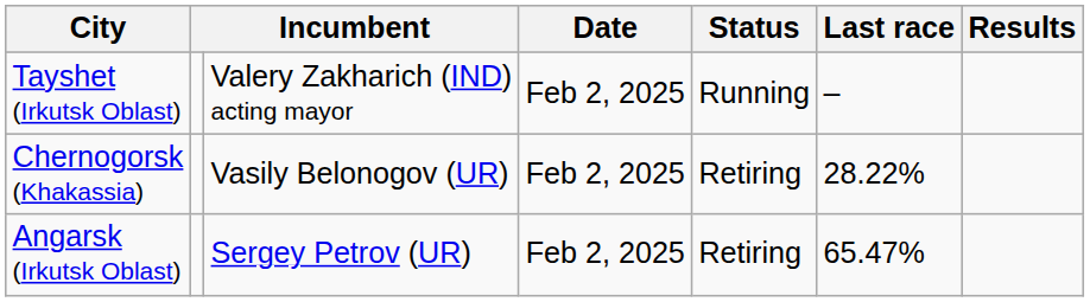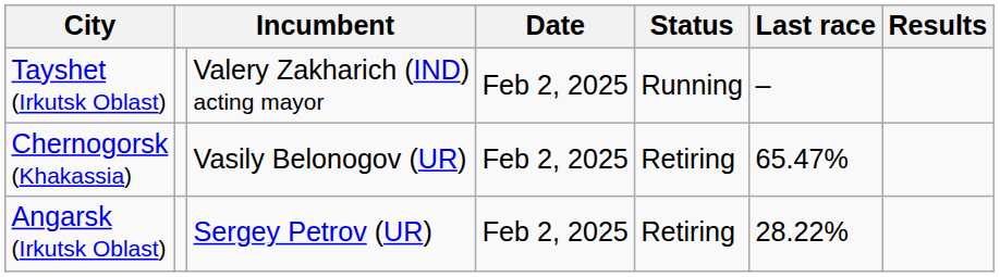Chernogorsk (Khakassia) | Last race: 28.22% -> 65.47%
Angarsk (Irkutsk Oblast) | Last race: 65.47% -> 28.22%
